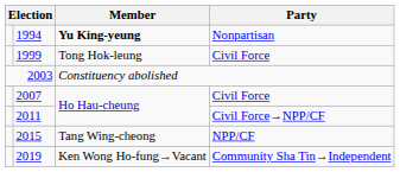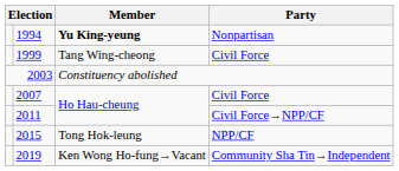1999 | Member: Tong Hok-leung -> Tang Wing-cheong
2015 | Member: Tang Wing-cheong -> Tong Hok-leung
